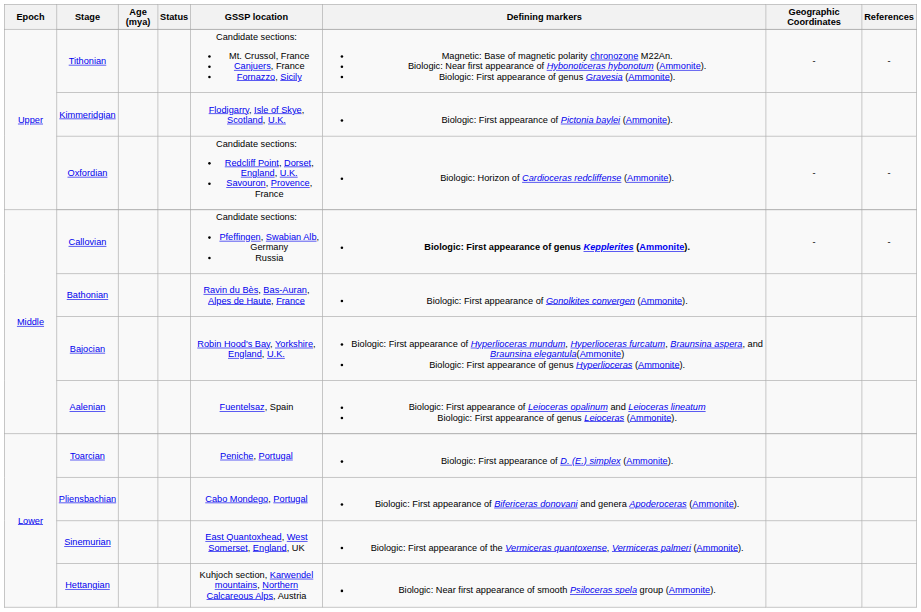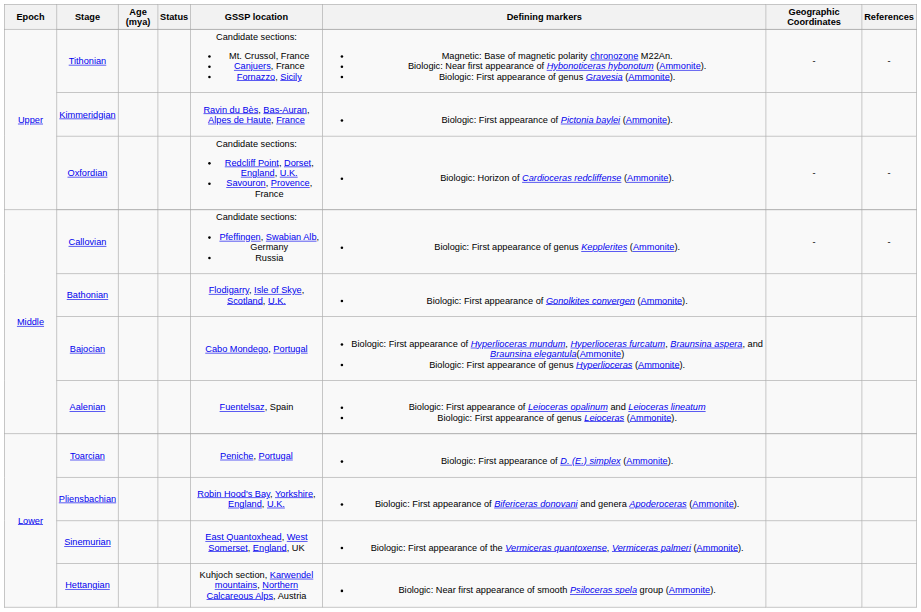Kimmeridgian | GSSP location: Flodigarry, Isle of Skye, Scotland, U.K. -> Ravin du Bès, Bas-Auran, Alpes de Haute, France
Callovian | Defining markers: bold -> normal
Bathonian | GSSP location: Ravin du Bès, Bas-Auran, Alpes de Haute, France -> Flodigarry, Isle of Skye, Scotland, U.K.
Bajocian | GSSP location: Robin Hood's Bay, Yorkshire, England, U.K. -> Cabo Mondego, Portugal
Pliensbachian | GSSP location: Cabo Mondego, Portugal -> Robin Hood's Bay, Yorkshire, England, U.K.
